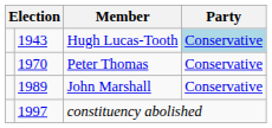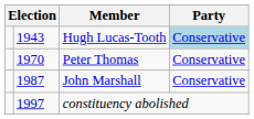John Marshall | column 2: 1989 -> 1987
